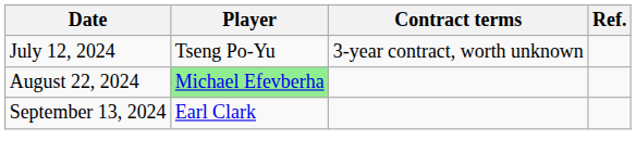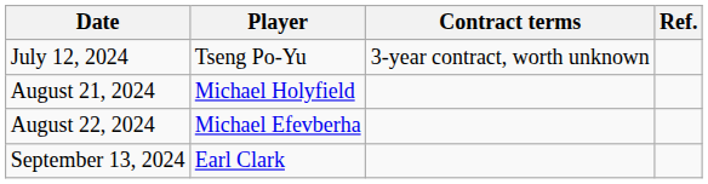+ row: August 21, 2024 | Michael Holyfield
August 22, 2024 | Player: lightgreen background -> no background
